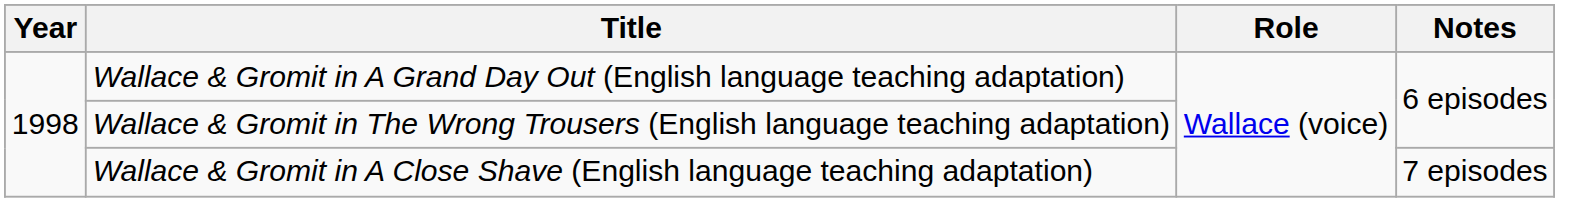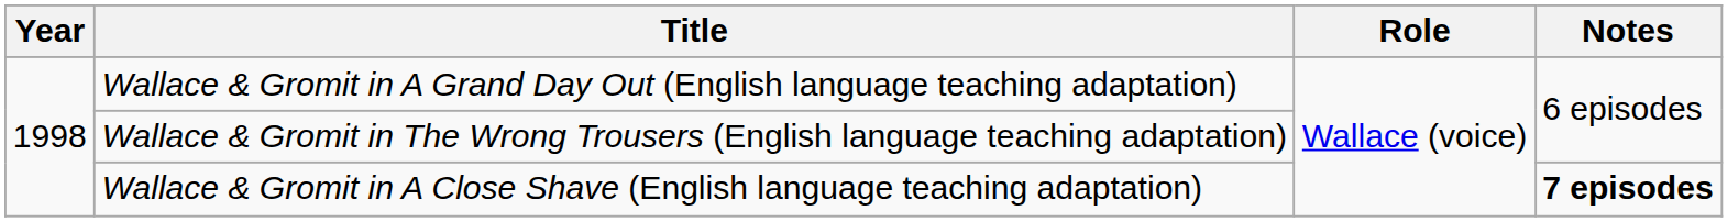row 4 | Notes: normal -> bold
